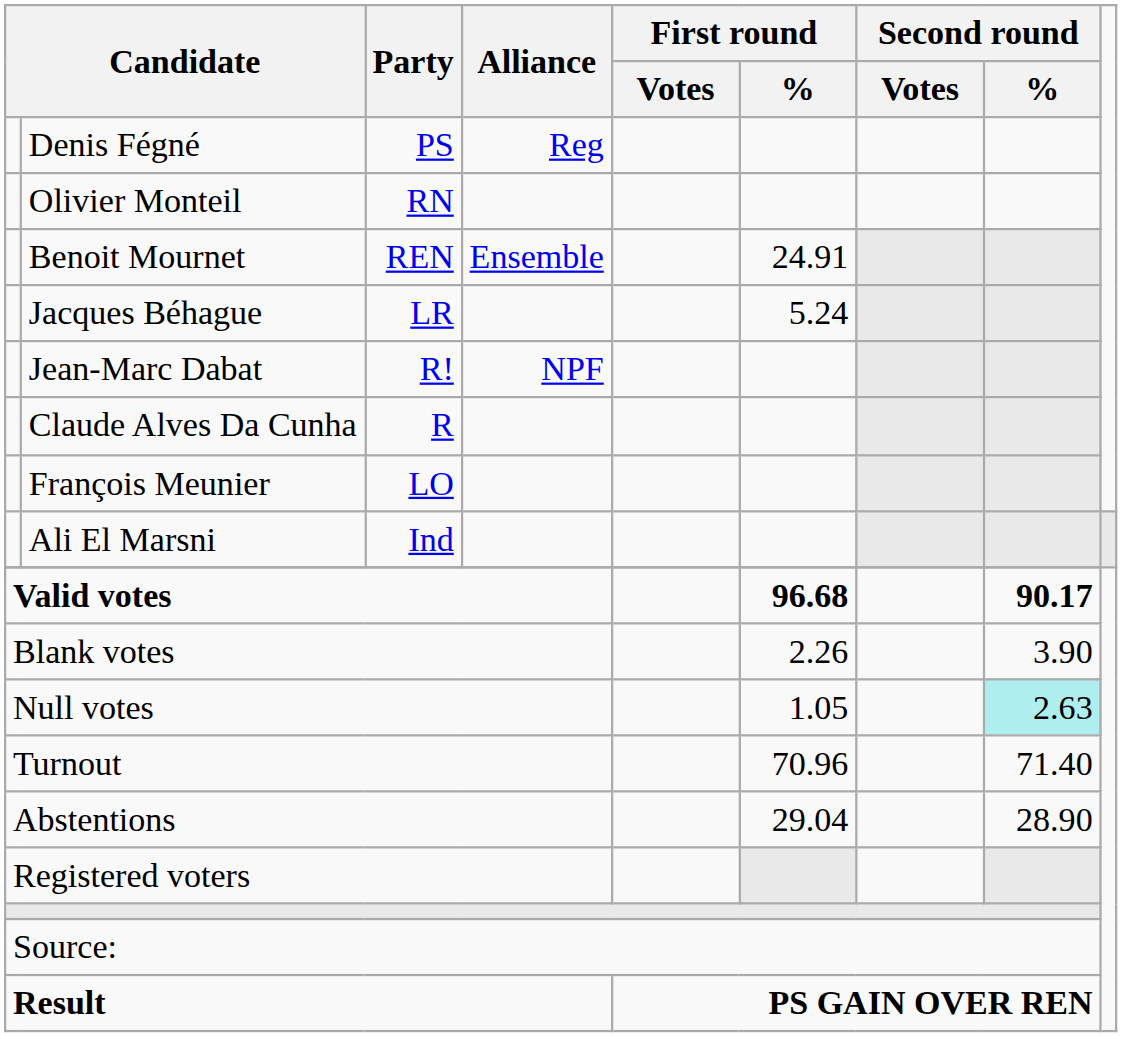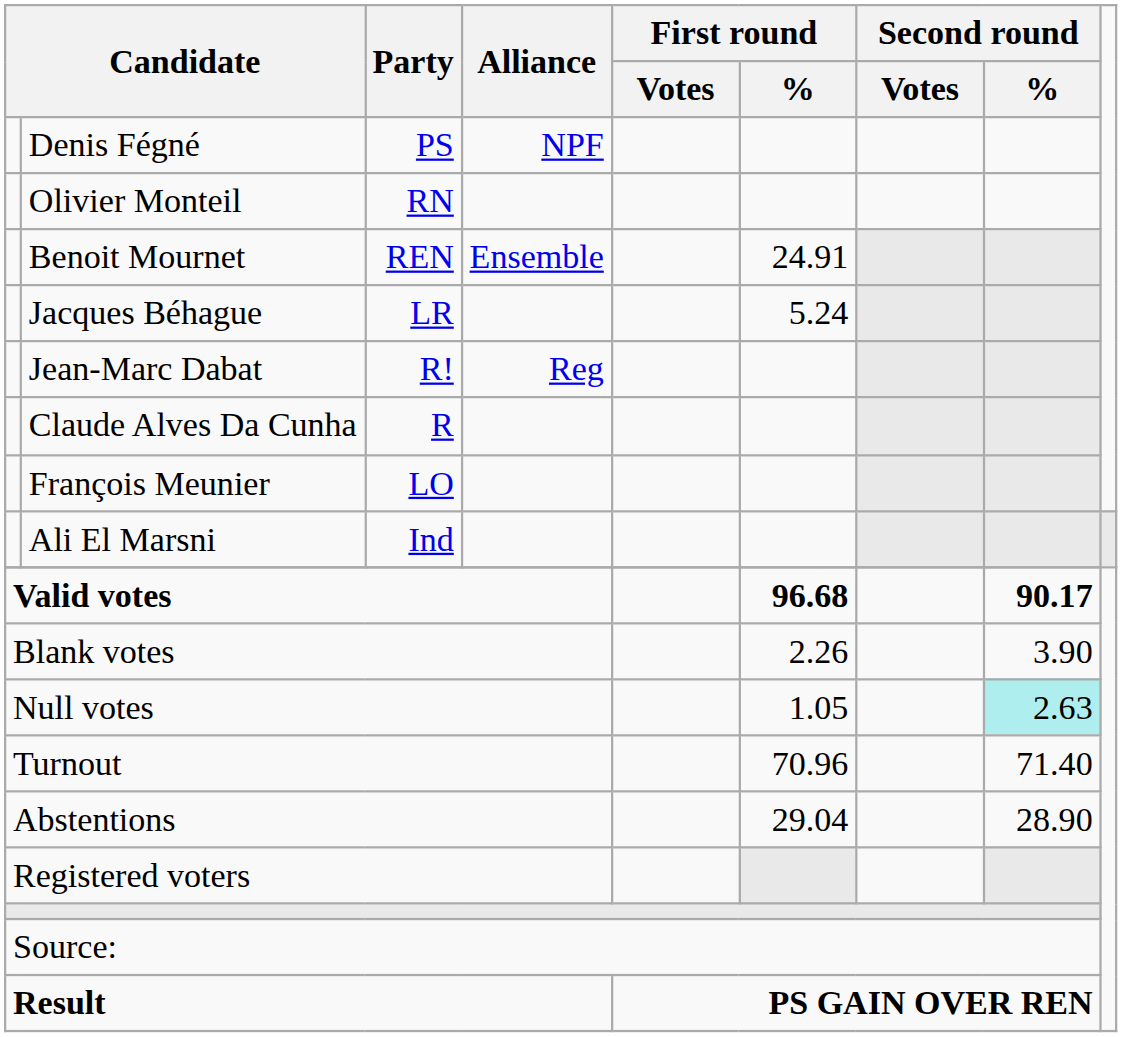Denis Fégné | Alliance: Reg -> NPF
Jean-Marc Dabat | Alliance: NPF -> Reg
